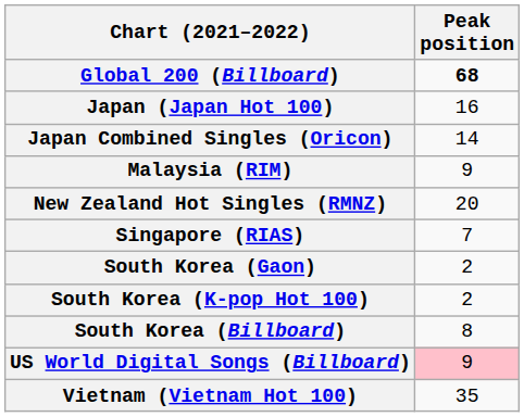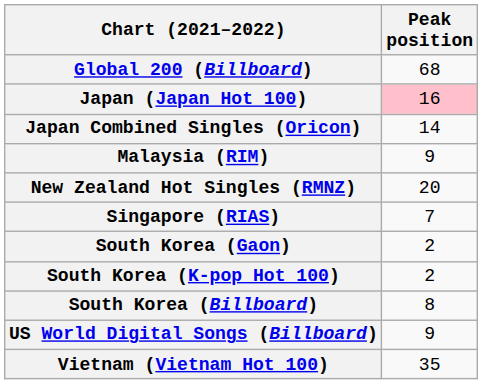Global 200 (Billboard) | Peak position: bold -> normal
Japan (Japan Hot 100) | Peak position: no background -> pink background
US World Digital Songs (Billboard) | Peak position: pink background -> no background
